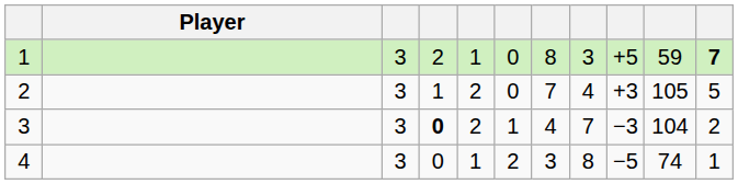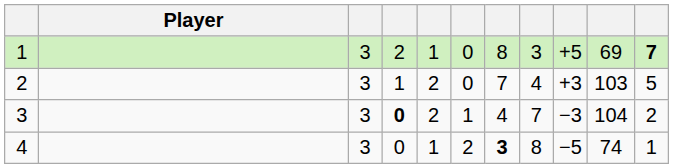row 2 | column 10: 59 -> 69
row 3 | column 10: 105 -> 103
row 5 | column 7: normal -> bold
